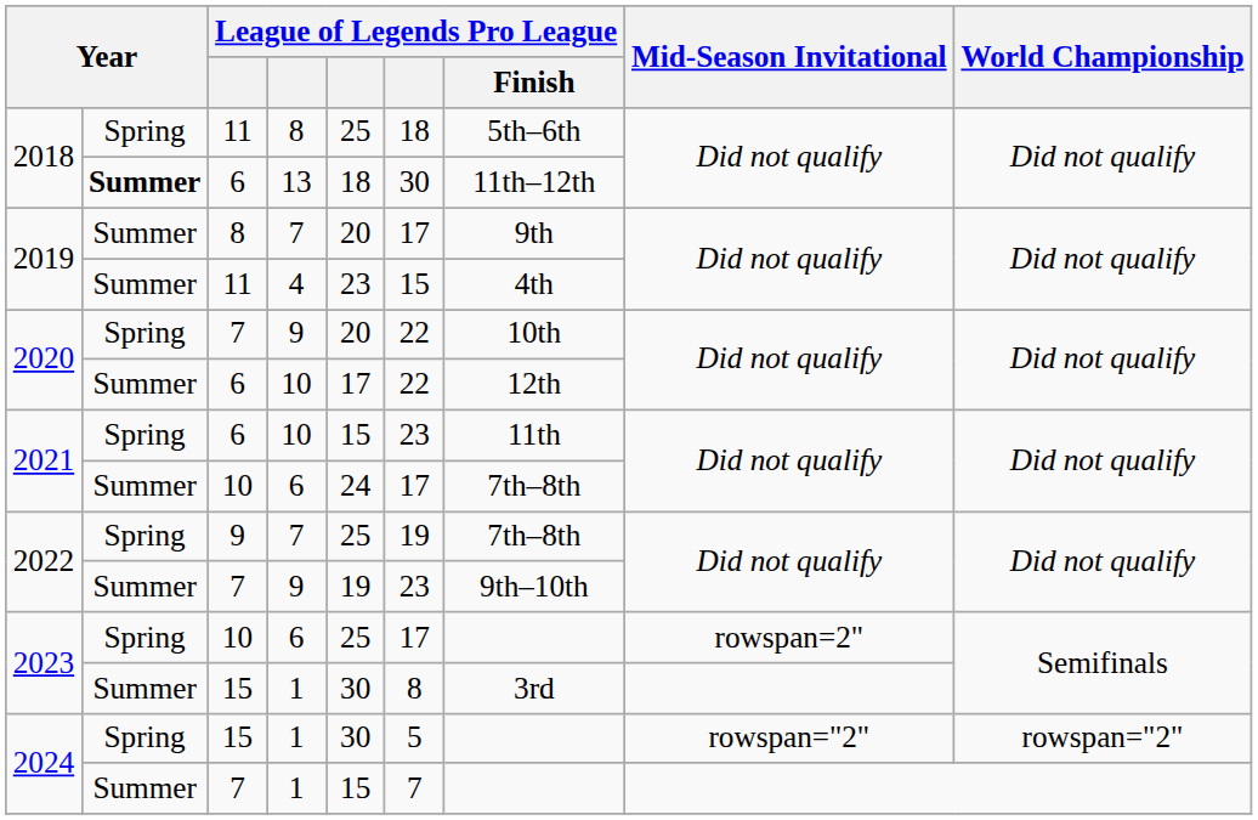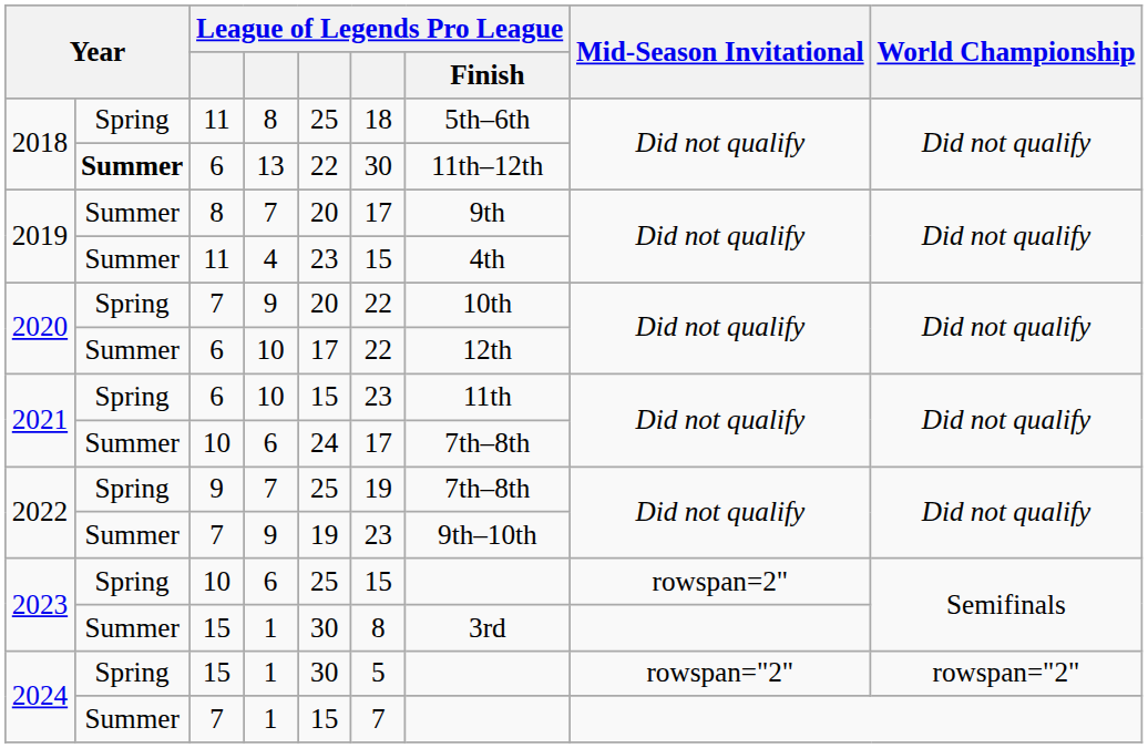13 | column 5: 18 -> 22
2023 / 6 | column 6: 17 -> 15
